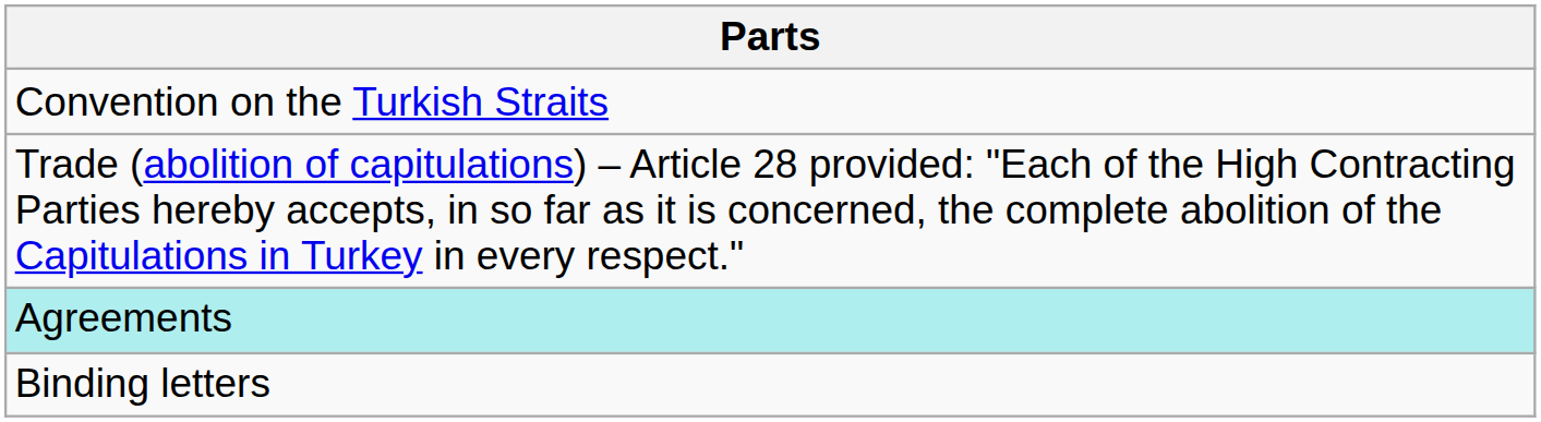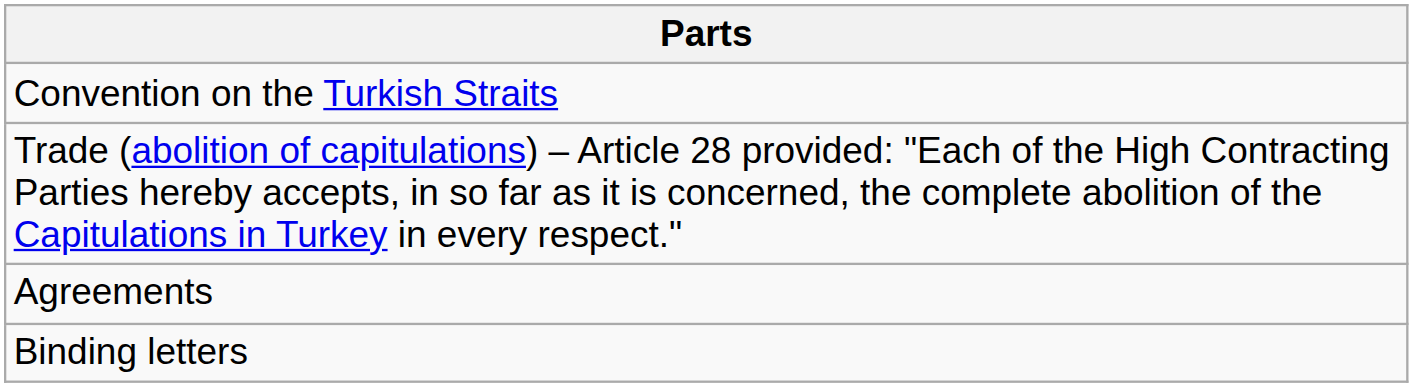row 4 | column 1: paleturquoise background -> no background
